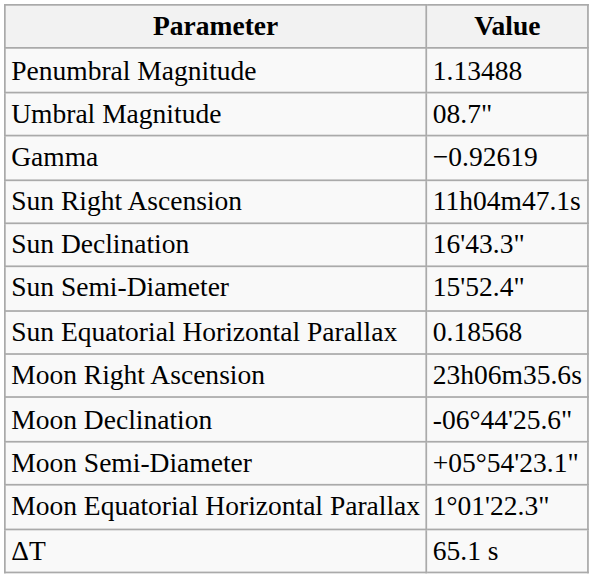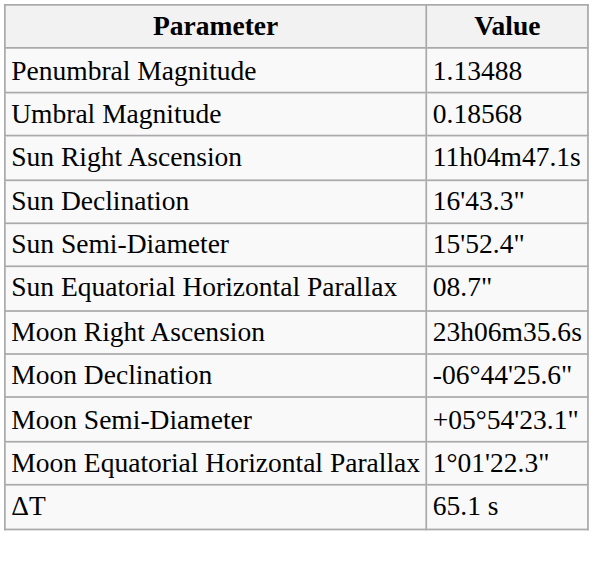Umbral Magnitude | Value: 08.7" -> 0.18568
- row: Gamma | −0.92619
Sun Equatorial Horizontal Parallax | Value: 0.18568 -> 08.7"
